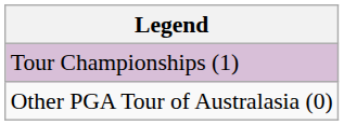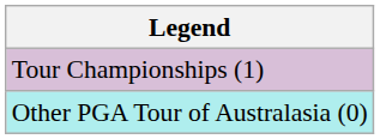row 3 | column 1: no background -> paleturquoise background
